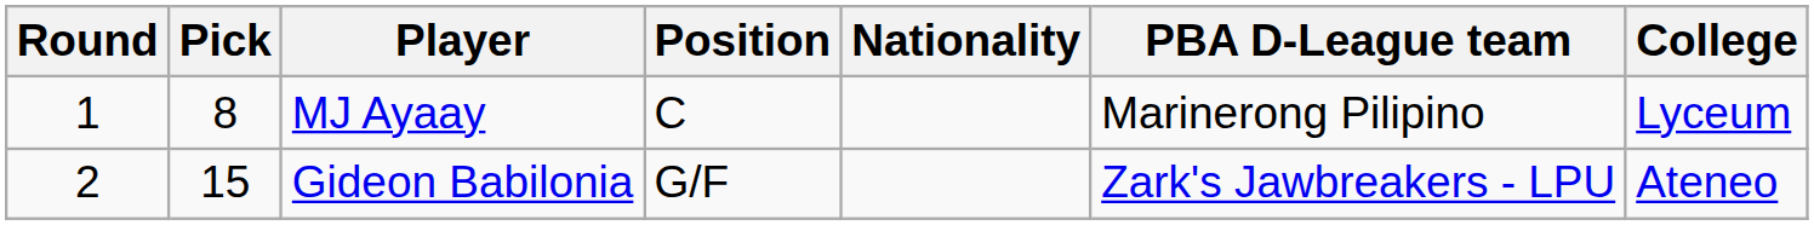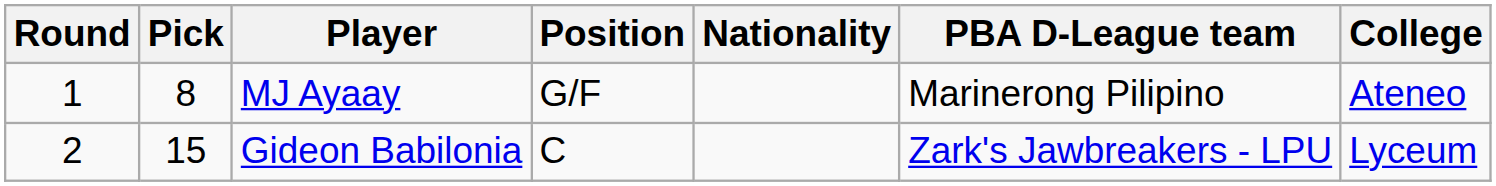MJ Ayaay | Position: C -> G/F
MJ Ayaay | College: Lyceum -> Ateneo
Gideon Babilonia | Position: G/F -> C
Gideon Babilonia | College: Ateneo -> Lyceum
